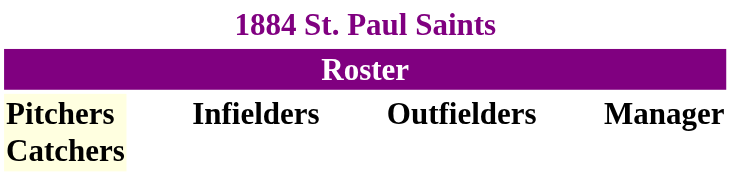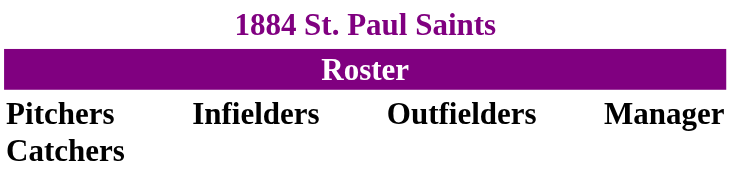Pitchers Catchers | column 1: lightyellow background -> no background
